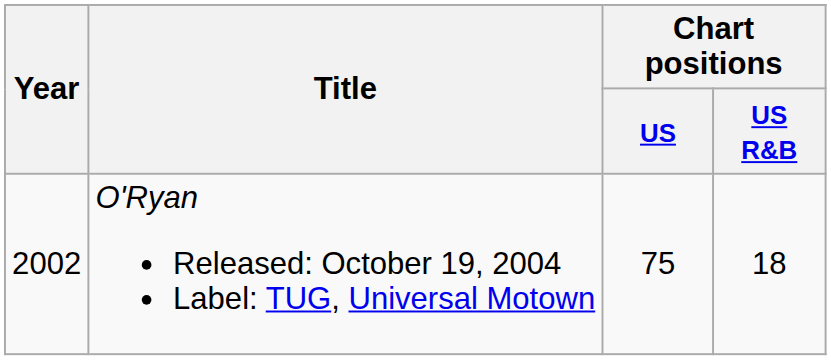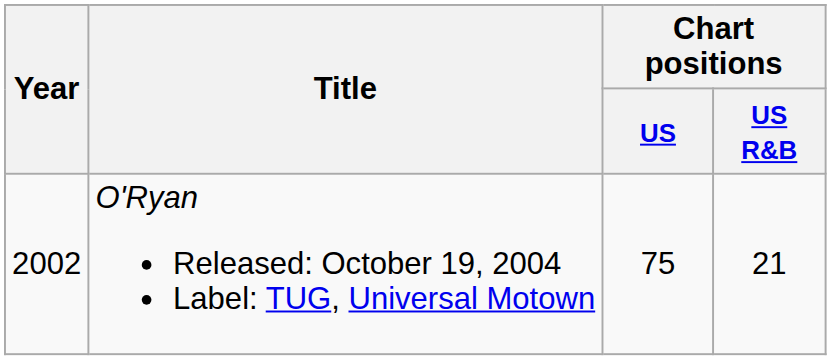row 3 | Chart positions / US R&B: 18 -> 21
